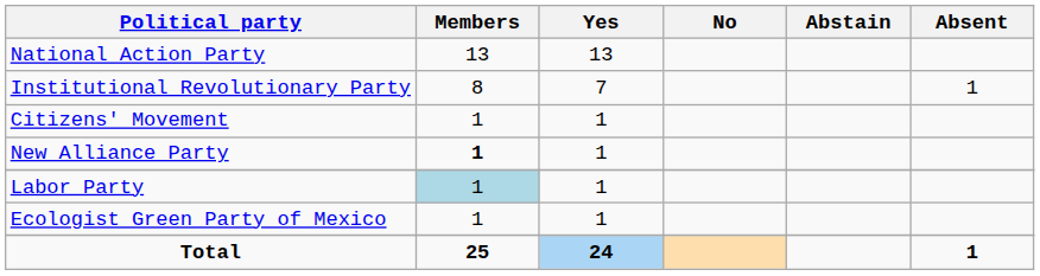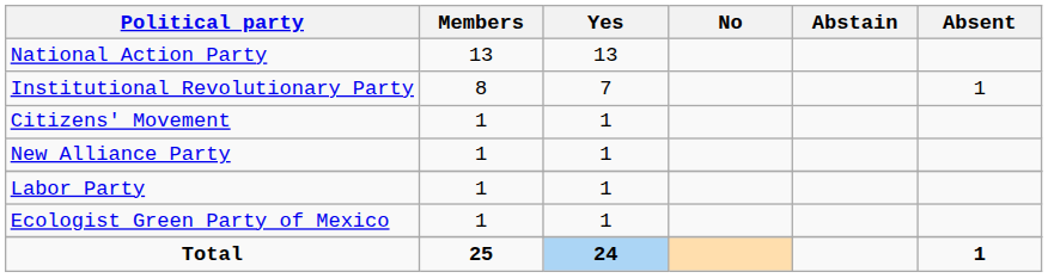New Alliance Party | Members: bold -> normal
Labor Party | Members: lightblue background -> no background
